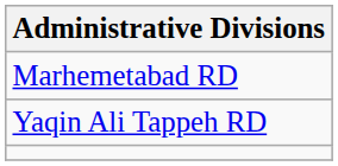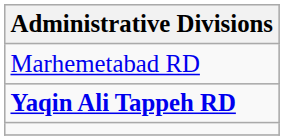row 3 | column 1: normal -> bold
